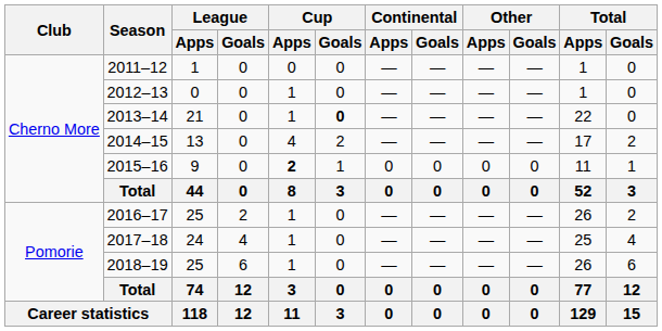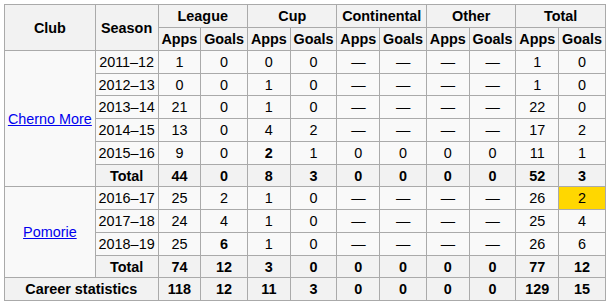2013–14 | Cup / Goals: bold -> normal
2016–17 | Total / Goals: no background -> gold background
2018–19 | League / Goals: normal -> bold
